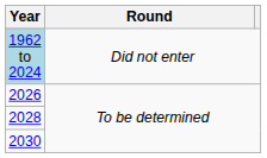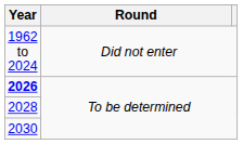1962 to 2024 | Year: lightblue background -> no background
2026 | Year: normal -> bold
